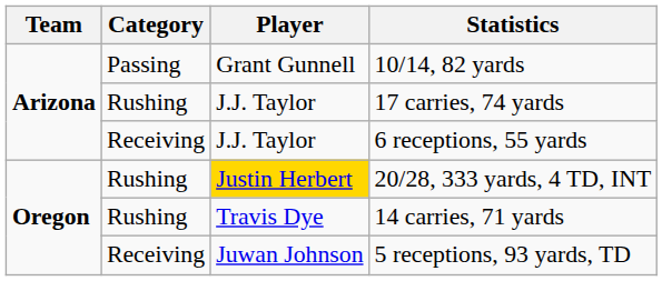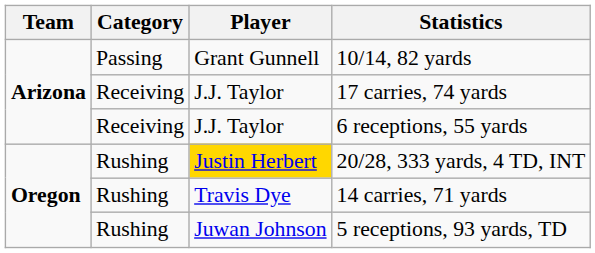17 carries, 74 yards | Category: Rushing -> Receiving
5 receptions, 93 yards, TD | Category: Receiving -> Rushing
